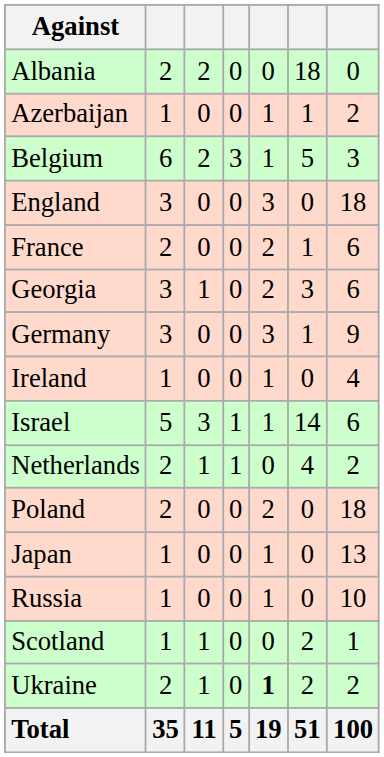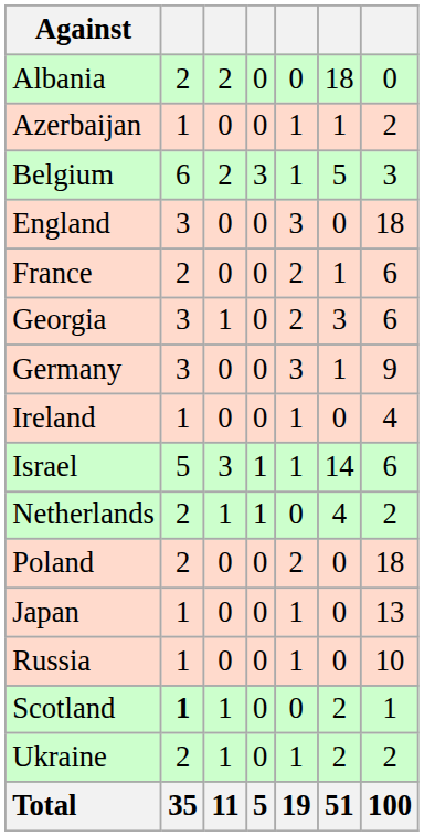Scotland | column 2: normal -> bold
Ukraine | column 5: bold -> normal
